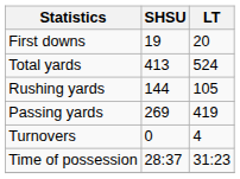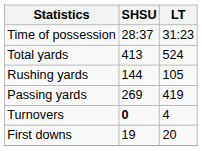rows swapped: First downs <-> Time of possession
Turnovers | SHSU: normal -> bold
